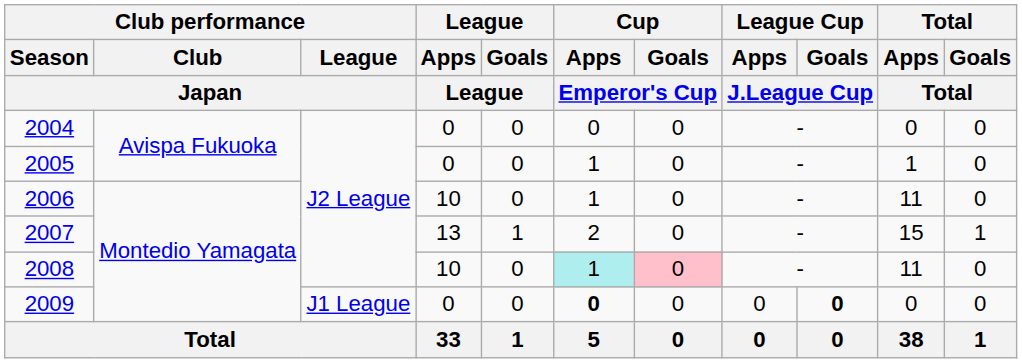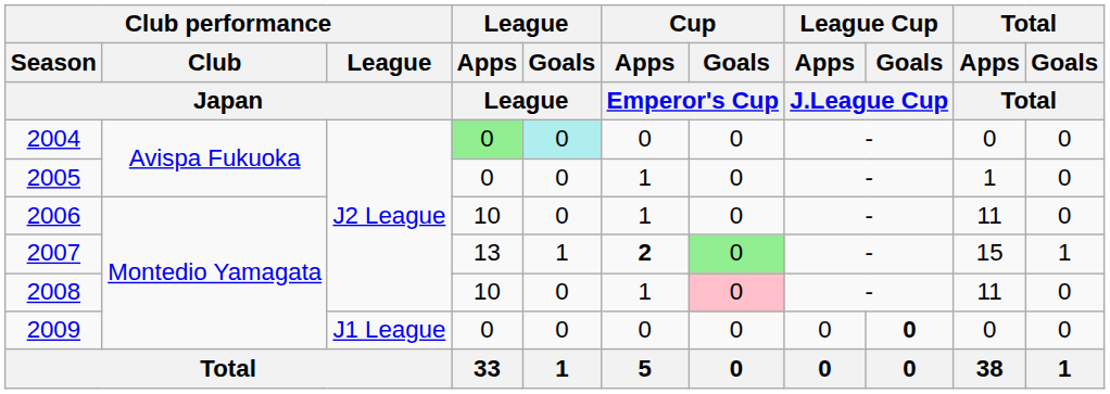2004 | League / Apps / League: no background -> lightgreen background
2004 | League / Goals / League: no background -> paleturquoise background
2007 | Cup / Apps / Emperor's Cup: normal -> bold
2007 | Cup / Goals / Emperor's Cup: no background -> lightgreen background
2008 | Cup / Apps / Emperor's Cup: paleturquoise background -> no background
2009 | Cup / Apps / Emperor's Cup: bold -> normal
